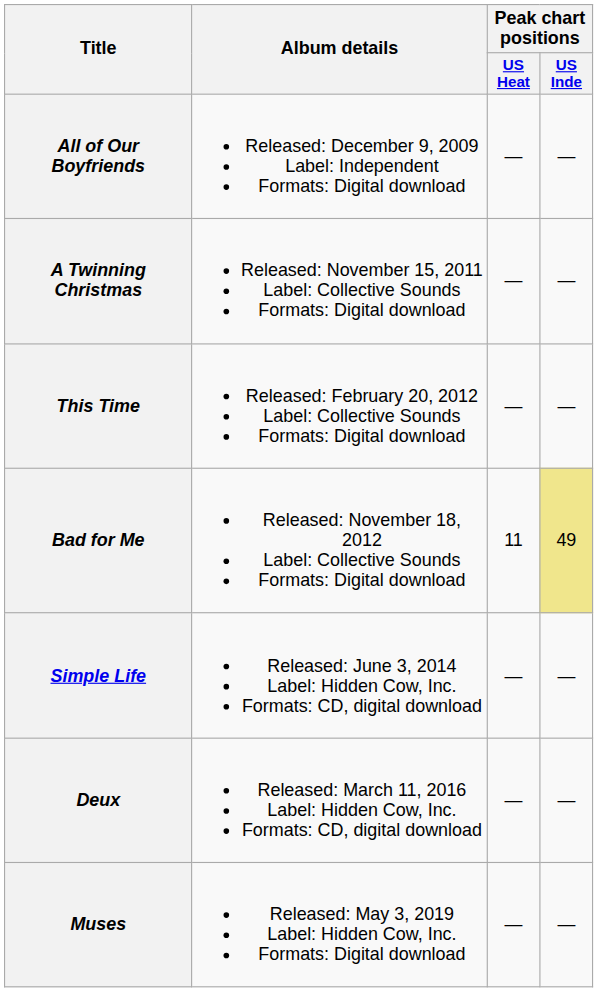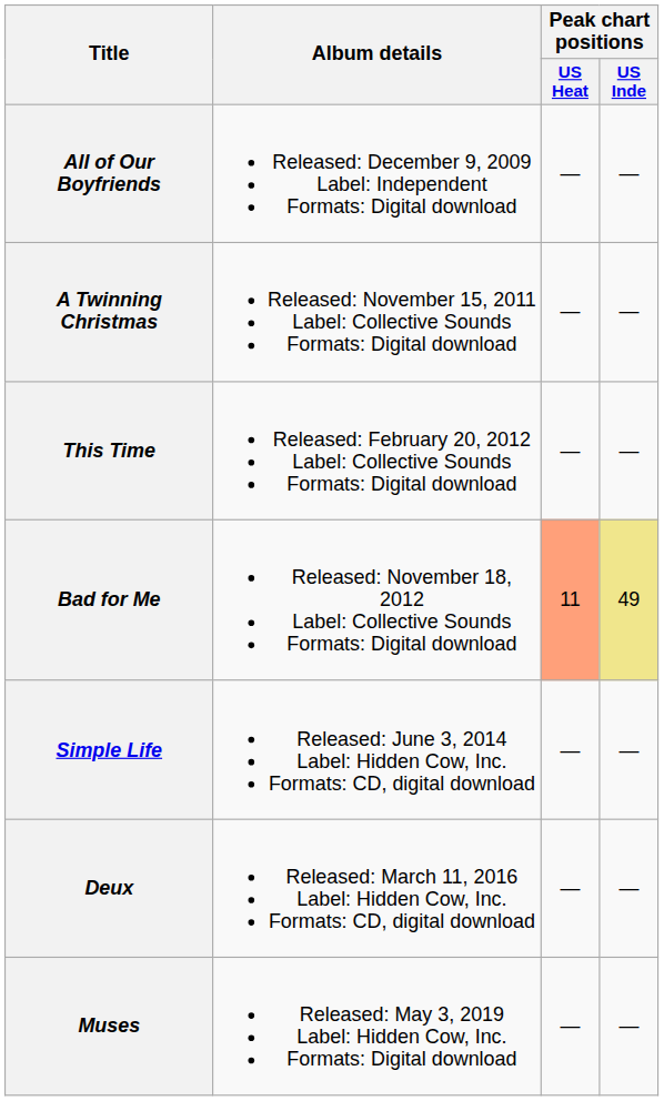Bad for Me | Peak chart positions / US Heat: no background -> lightsalmon background
